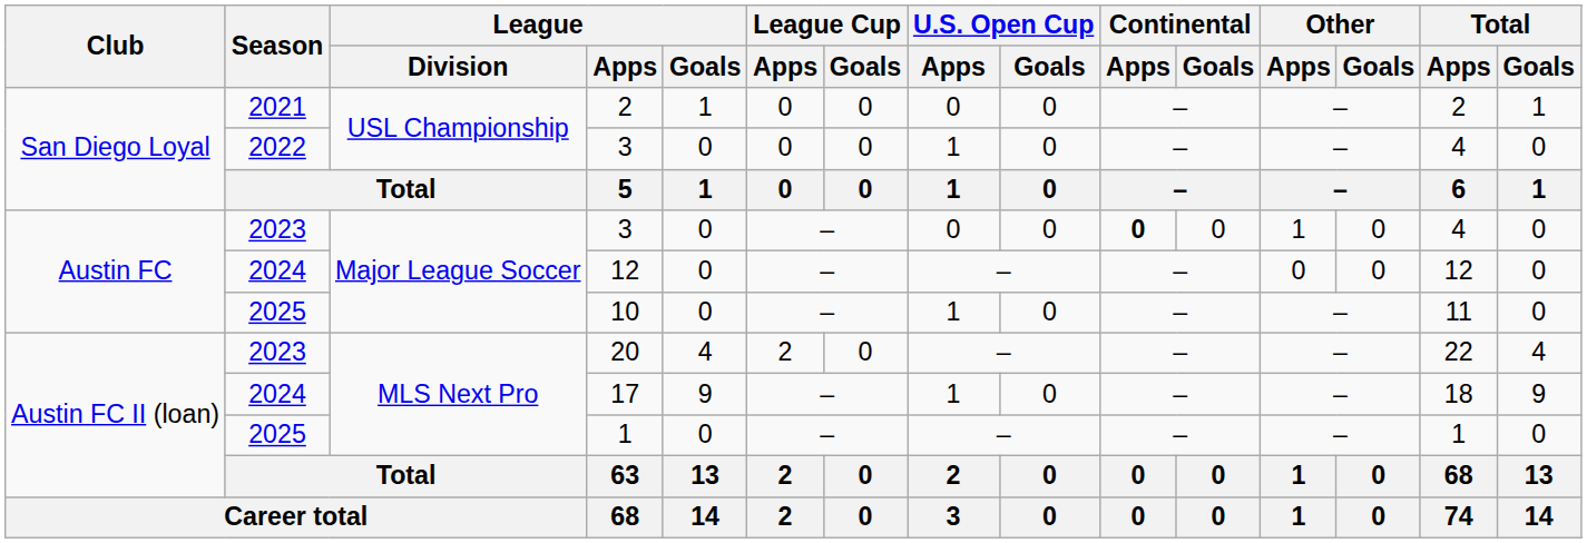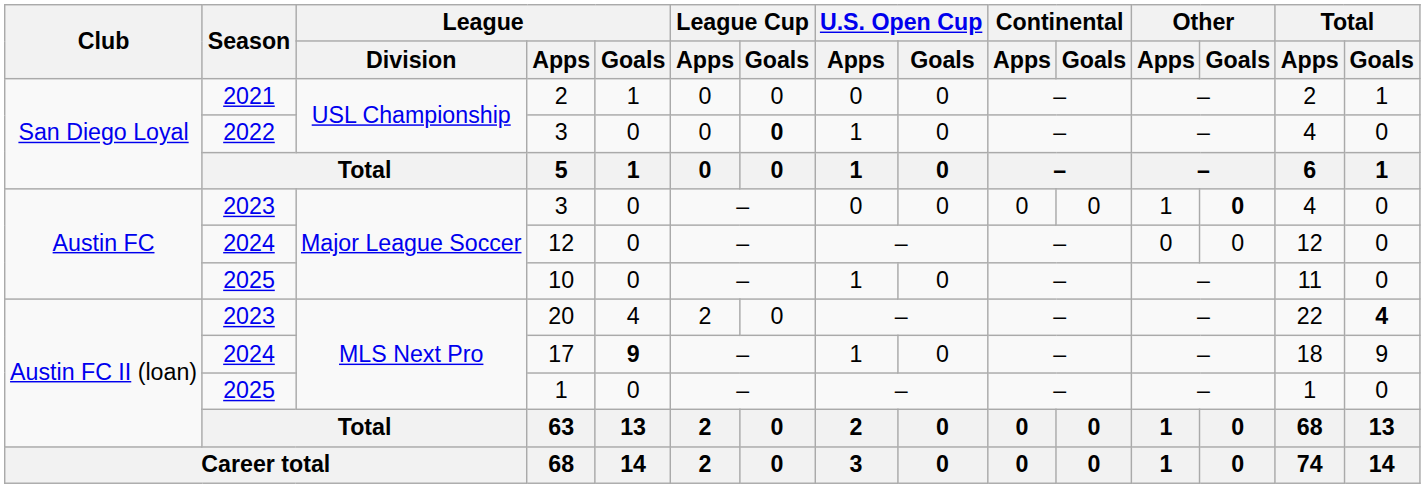2022 / 3 | League Cup / Goals: normal -> bold
2023 / 3 | Continental / Apps: bold -> normal
2023 / 3 | Other / Goals: normal -> bold
20 | Total / Goals: normal -> bold
17 | League / Goals: normal -> bold
